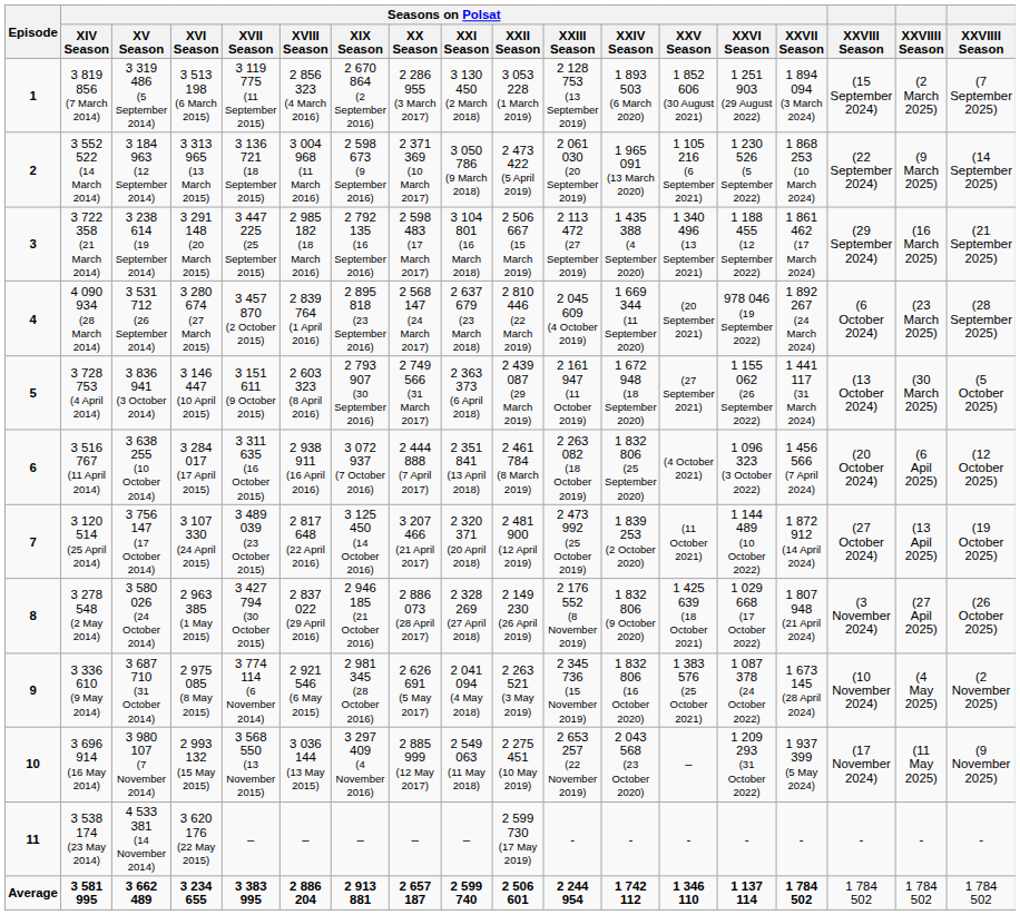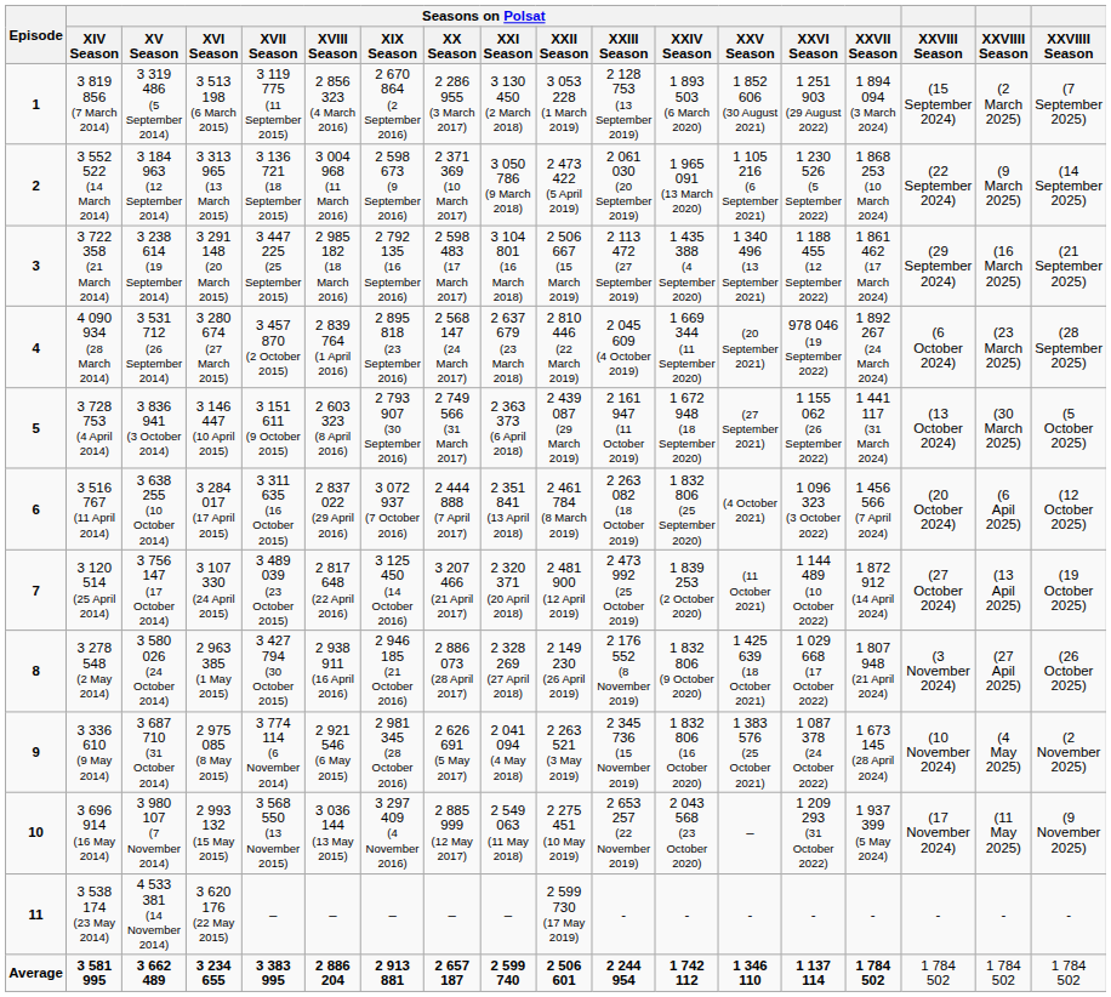3 516 767 (11 April 2014) | Seasons on Polsat / XVIII Season: 2 938 911 (16 April 2016) -> 2 837 022 (29 April 2016)
3 278 548 (2 May 2014) | Seasons on Polsat / XVIII Season: 2 837 022 (29 April 2016) -> 2 938 911 (16 April 2016)
